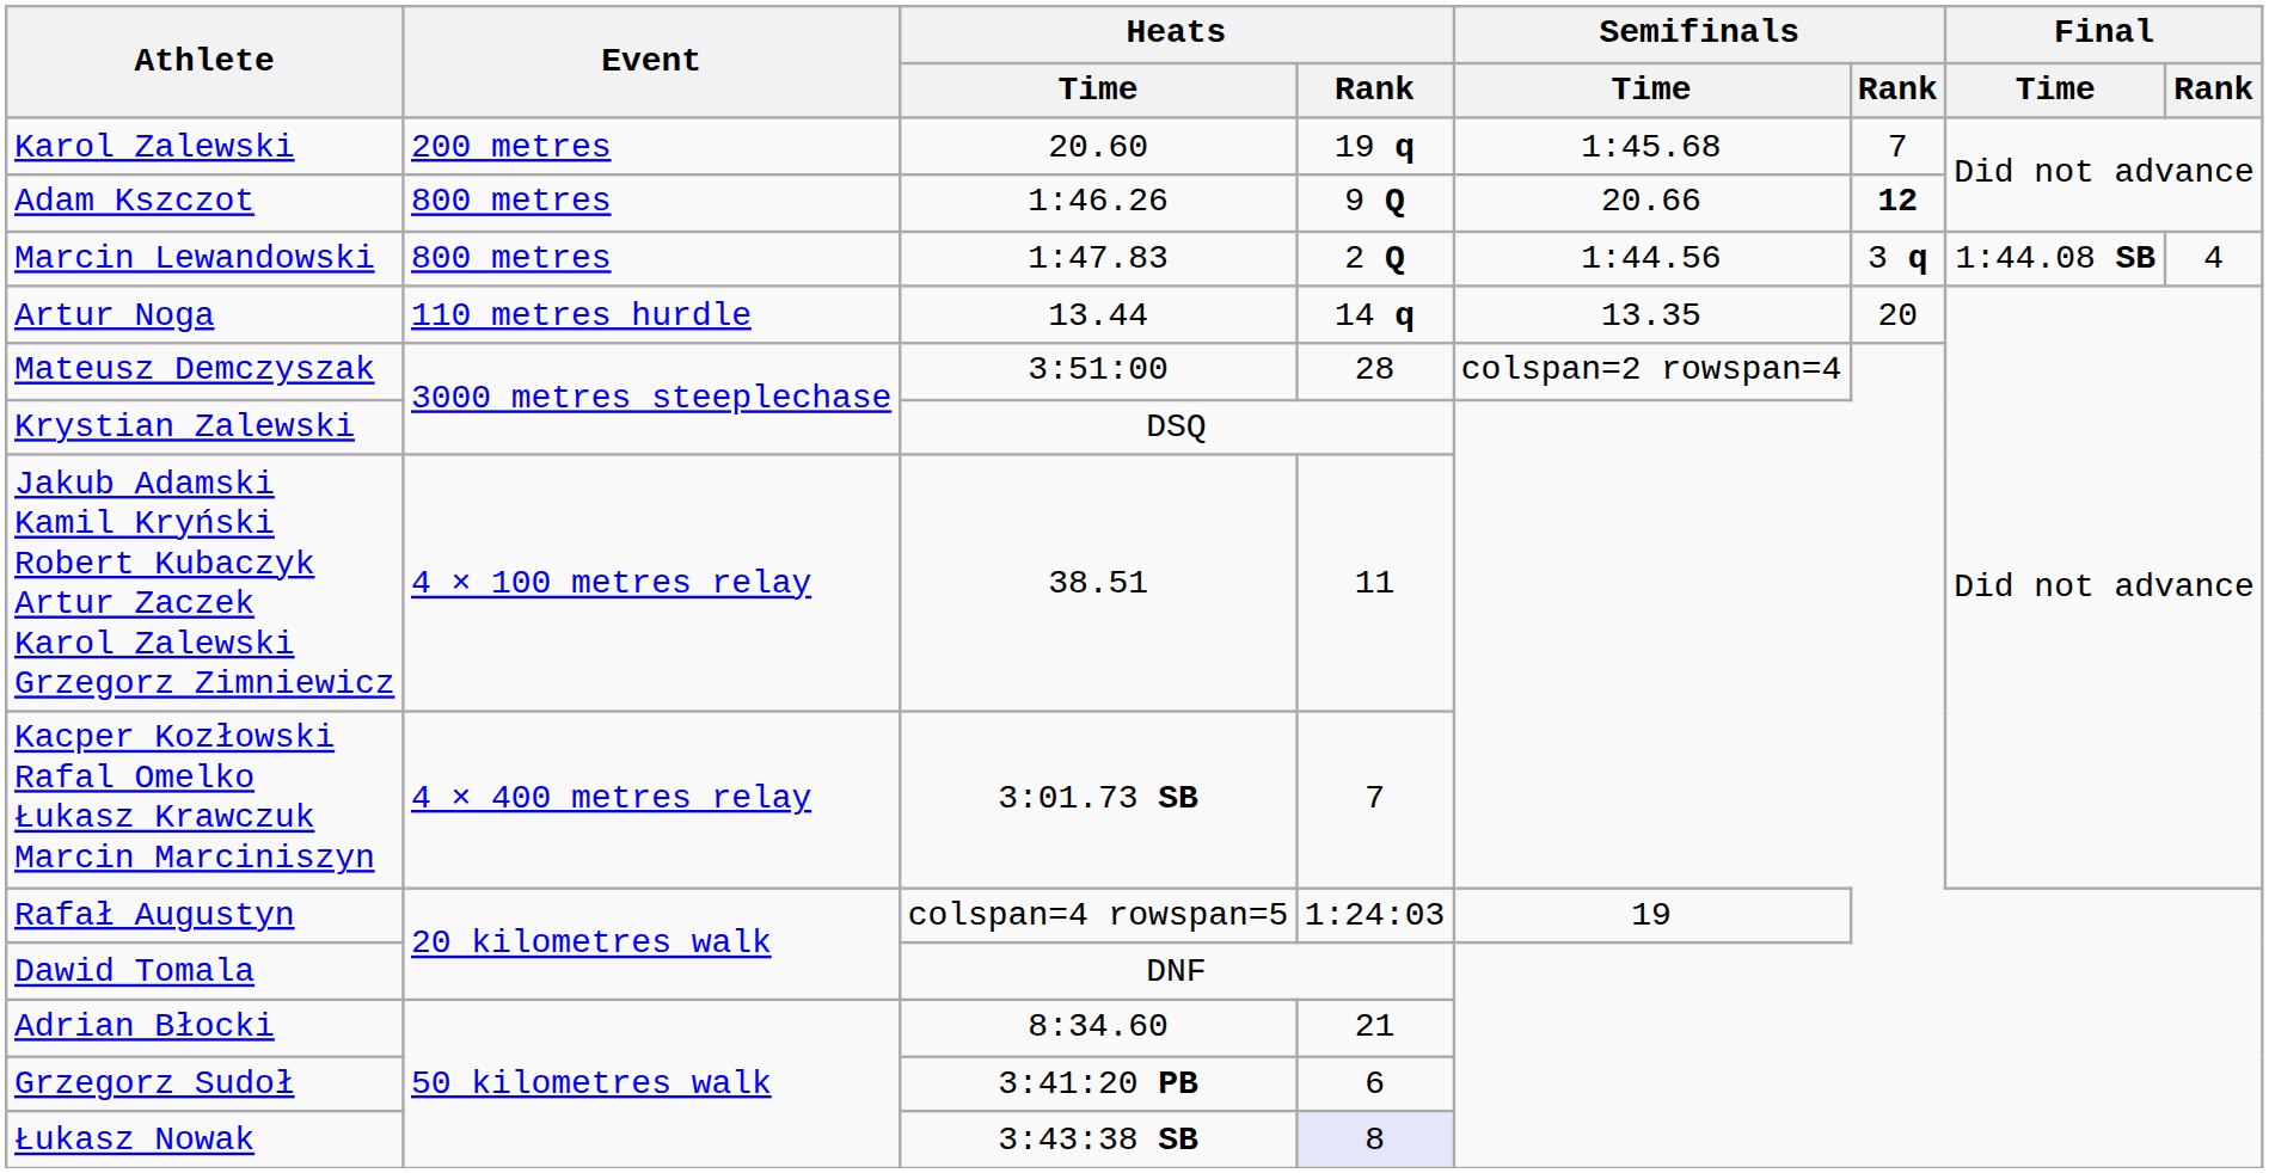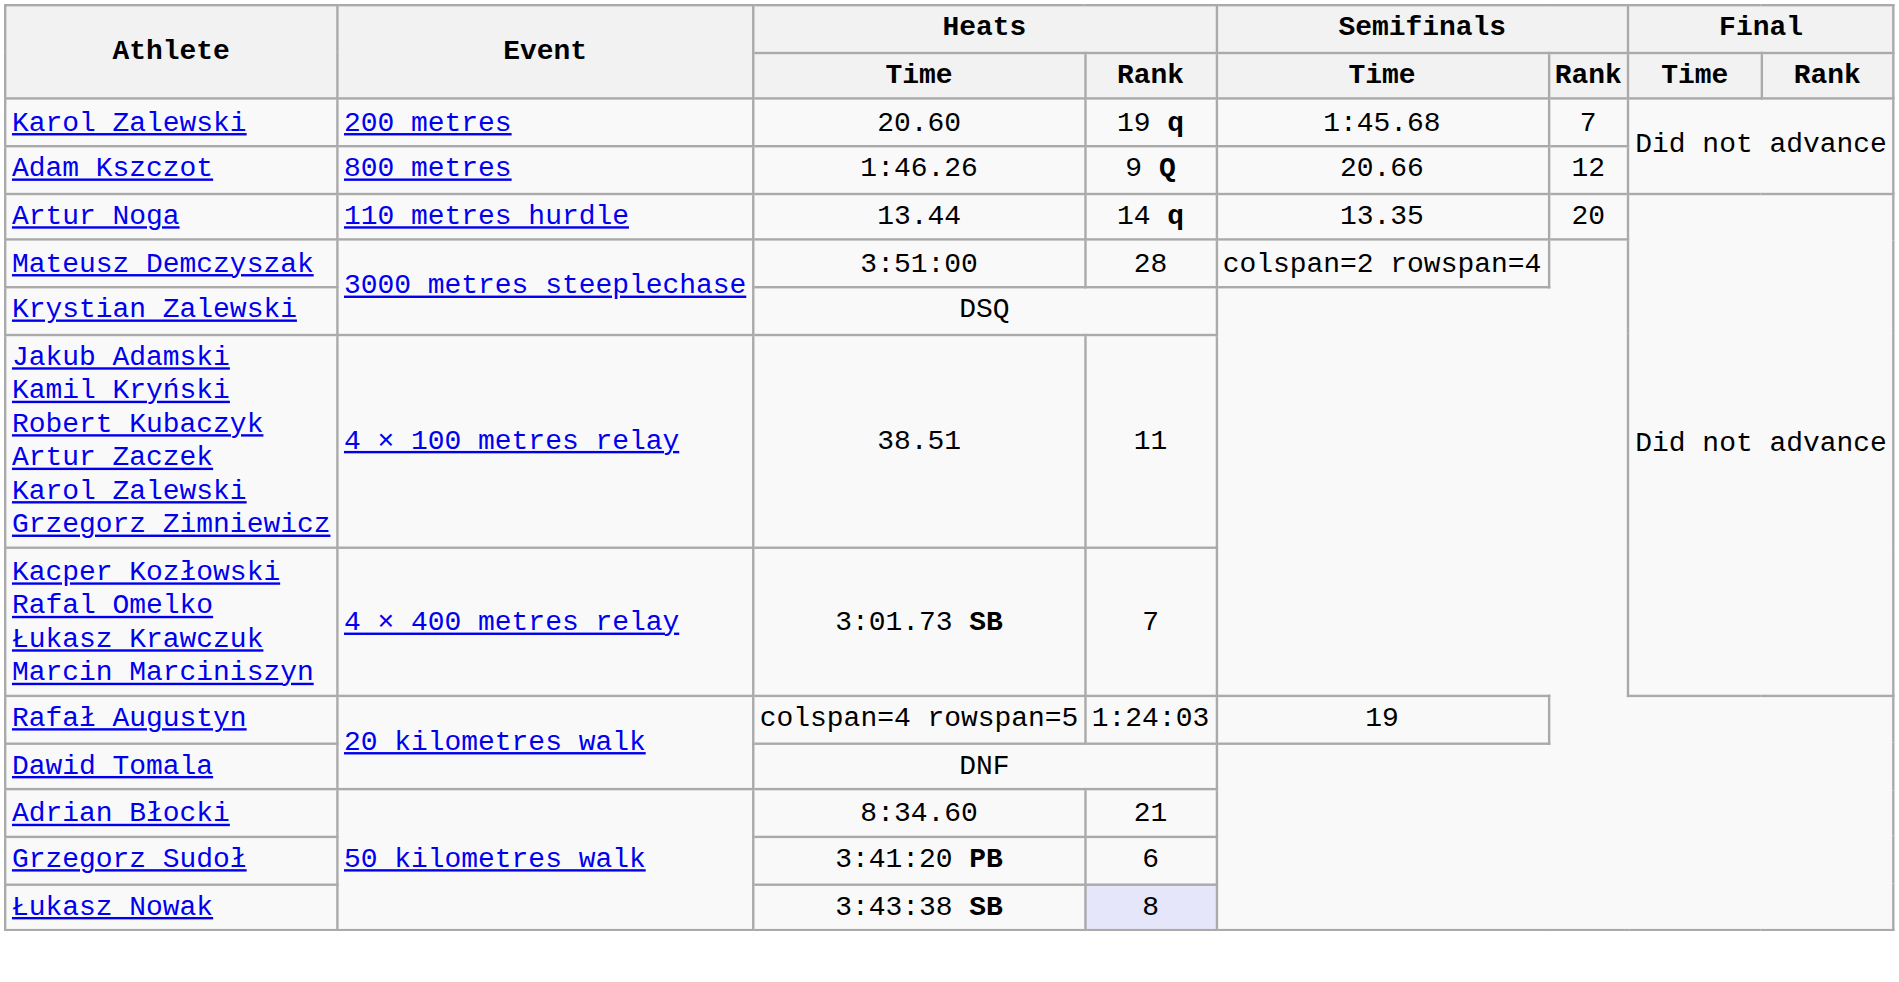Adam Kszczot | Semifinals / Rank: bold -> normal
- row: Marcin Lewandowski | 800 metres | 1:47.83 | 2 Q | 1:44.56 | 3 q | 1:44.08 SB | 4
